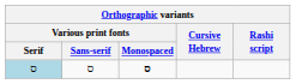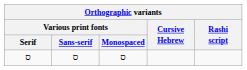row 4 | Various print fonts / Serif: lightblue background -> no background
row 4 | Various print fonts / Monospaced: bold -> normal
